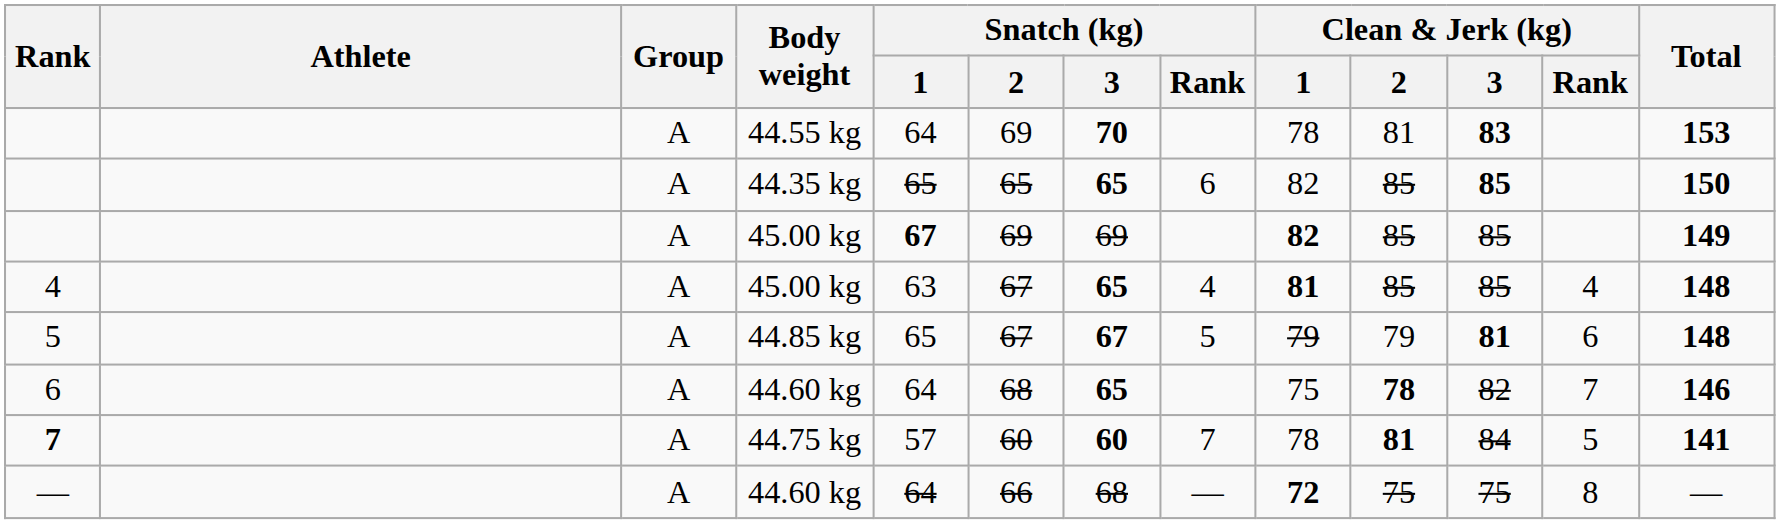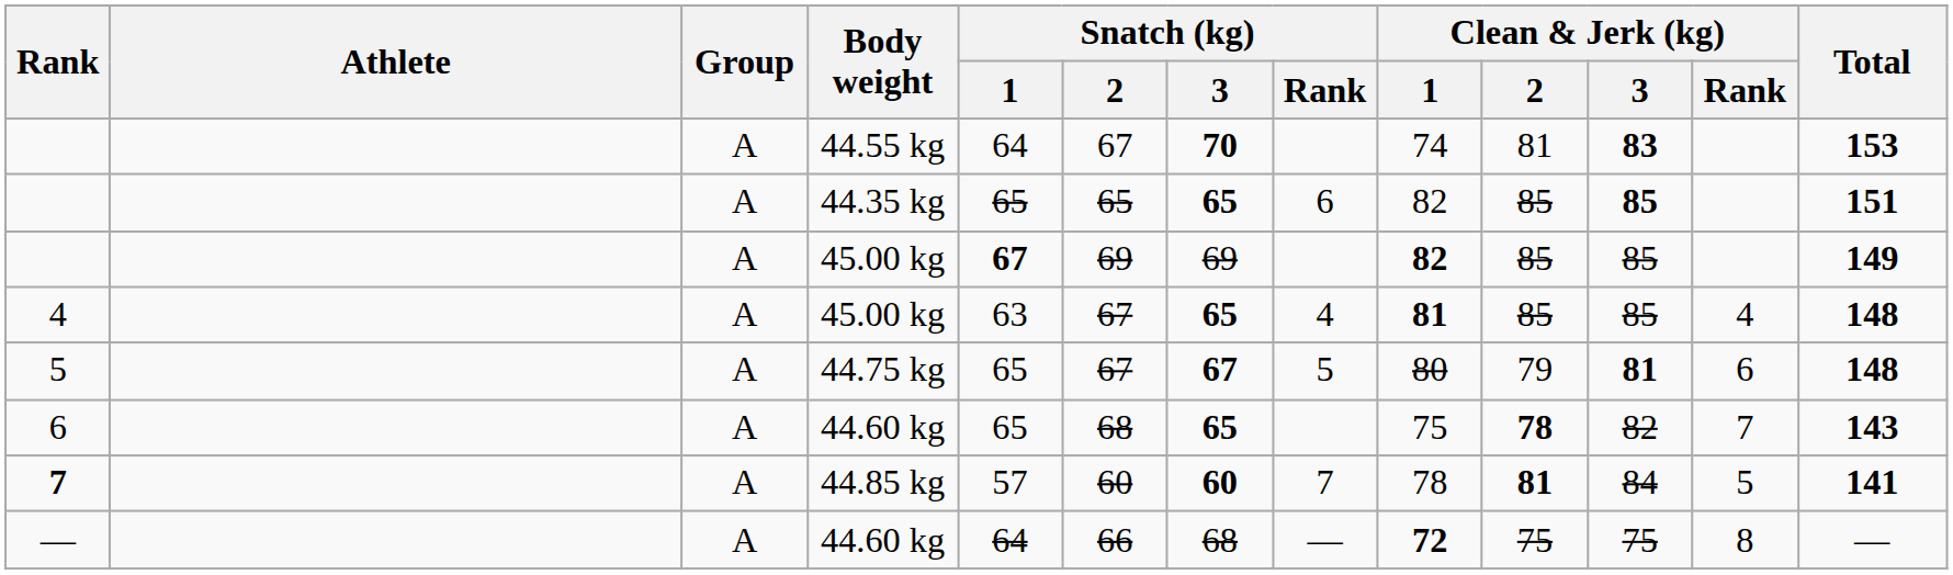row 3 | Snatch (kg) / 2: 69 -> 67
row 3 | Clean & Jerk (kg) / 1: 78 -> 74
row 4 | Total: 150 -> 151
row 7 | Body weight: 44.85 kg -> 44.75 kg
row 7 | Clean & Jerk (kg) / 1: 79 -> 80
row 8 | Snatch (kg) / 1: 64 -> 65
row 8 | Total: 146 -> 143
row 9 | Body weight: 44.75 kg -> 44.85 kg
